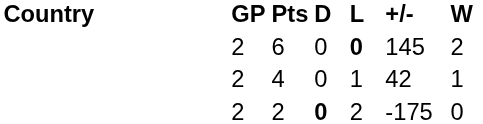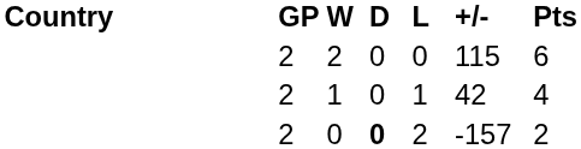columns swapped: W <-> Pts
row 2 | L: bold -> normal
row 2 | +/-: 145 -> 115
row 4 | +/-: -175 -> -157
